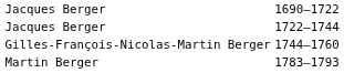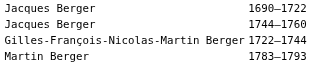row 2 | column 2: 1722–1744 -> 1744–1760
row 3 | column 2: 1744–1760 -> 1722–1744
